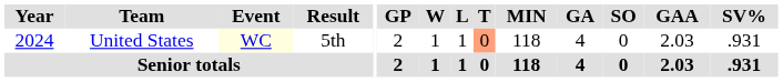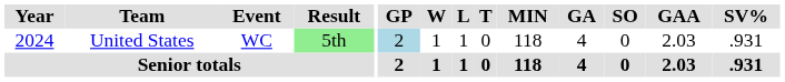United States | Event: lightyellow background -> no background
United States | Result: no background -> lightgreen background
United States | GP: no background -> lightblue background
United States | T: lightsalmon background -> no background
